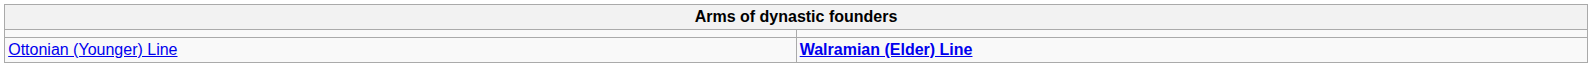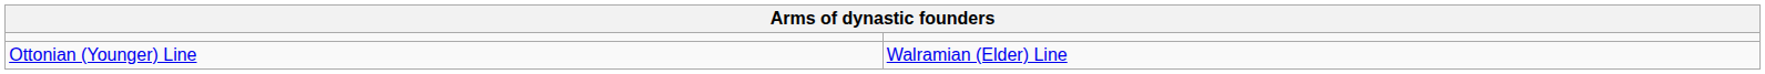Ottonian (Younger) Line | column 2: bold -> normal
